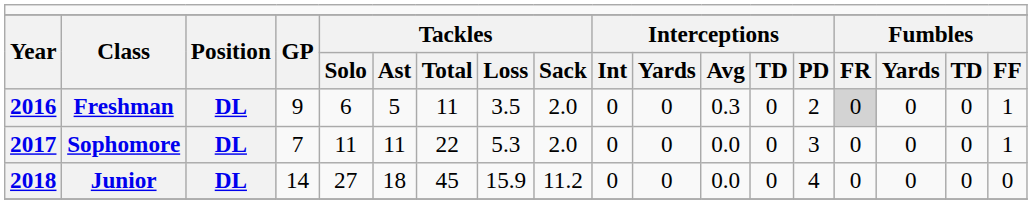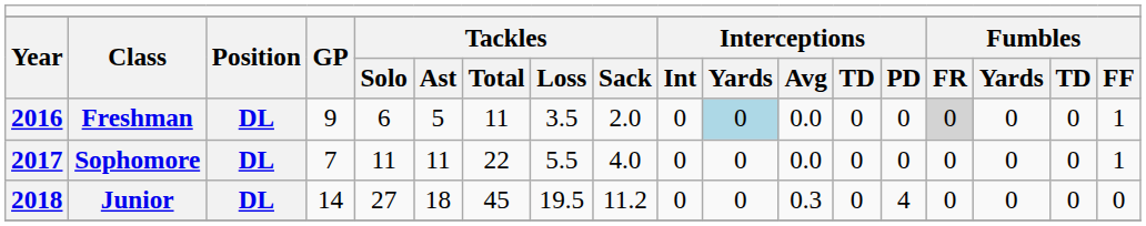Freshman | column 11: no background -> lightblue background
Freshman | column 12: 0.3 -> 0.0
Freshman | column 14: 2 -> 0
Sophomore | column 8: 5.3 -> 5.5
Sophomore | column 9: 2.0 -> 4.0
Sophomore | column 14: 3 -> 0
Junior | column 8: 15.9 -> 19.5
Junior | column 12: 0.0 -> 0.3
